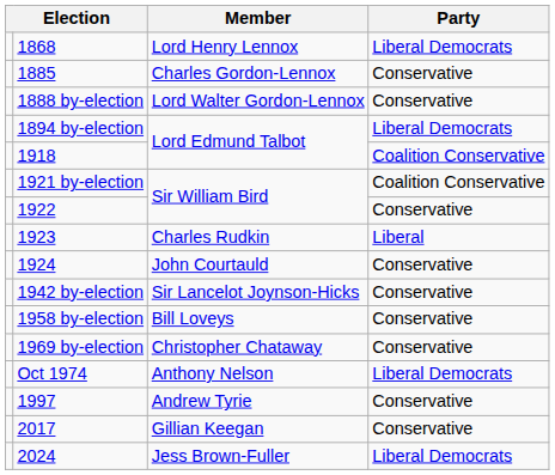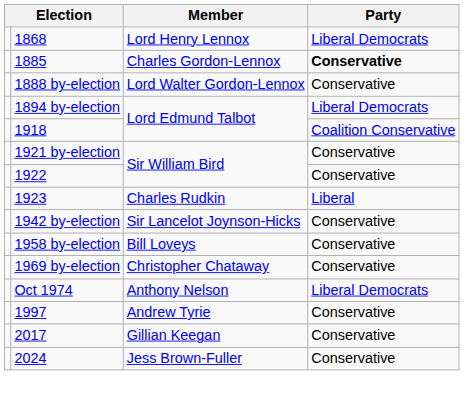1885 | Party: normal -> bold
1921 by-election | Party: Coalition Conservative -> Conservative
- row: 1924 | John Courtauld | Conservative
2024 | Party: Liberal Democrats -> Conservative
